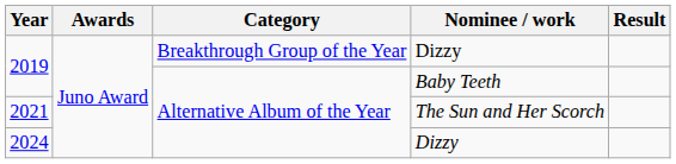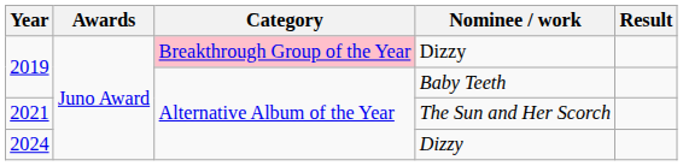2019 / Dizzy | Category: no background -> pink background
